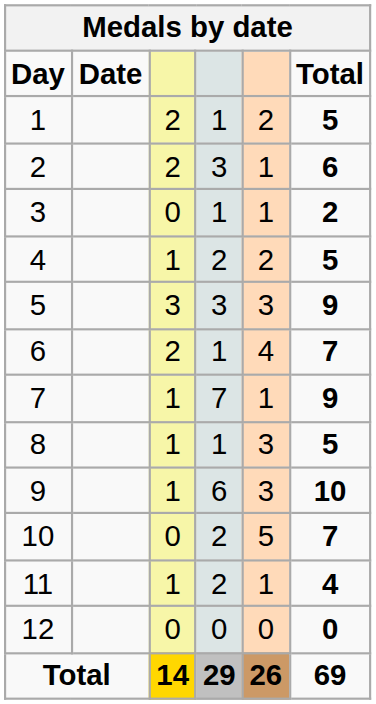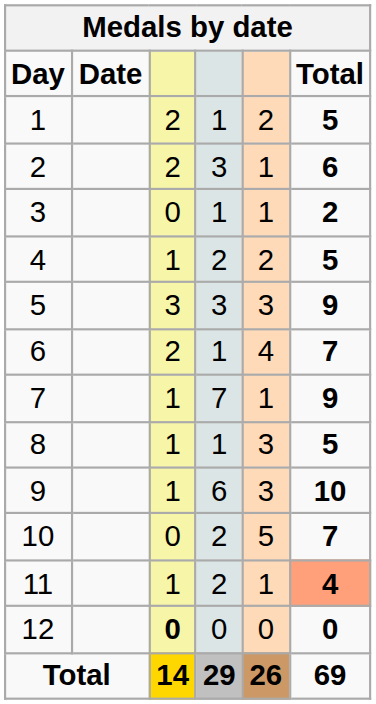11 | Total: no background -> lightsalmon background
12 | column 3: normal -> bold
